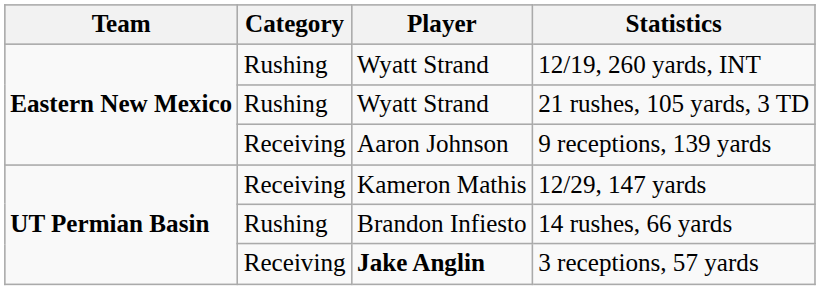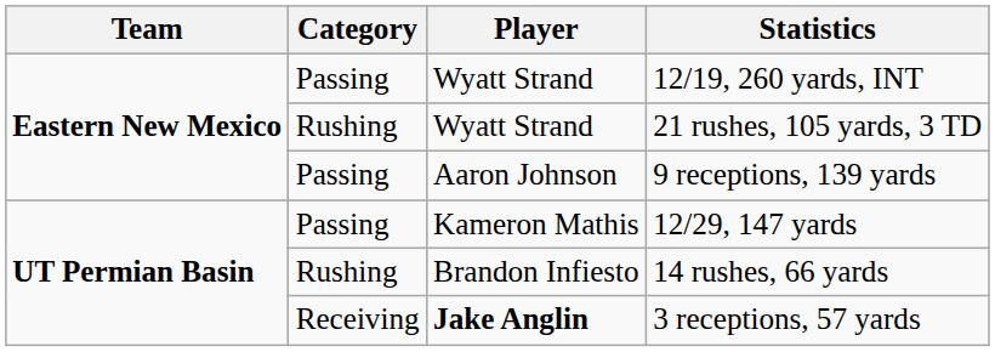12/19, 260 yards, INT | Category: Rushing -> Passing
9 receptions, 139 yards | Category: Receiving -> Passing
12/29, 147 yards | Category: Receiving -> Passing
